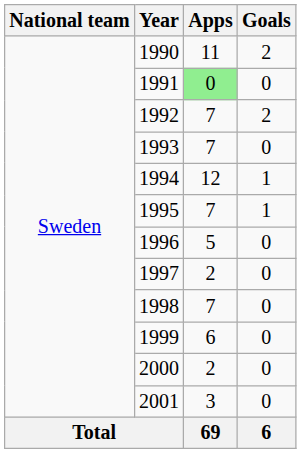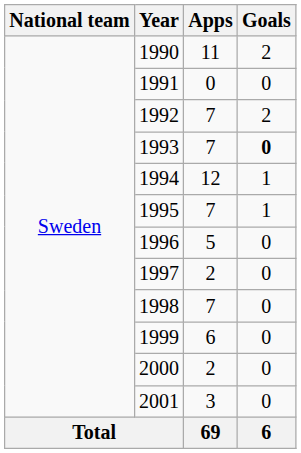1991 | Apps: lightgreen background -> no background
1993 | Goals: normal -> bold
